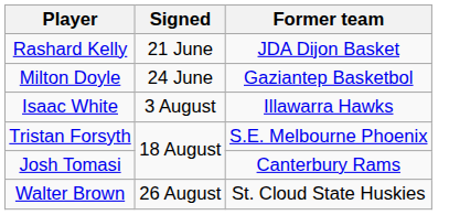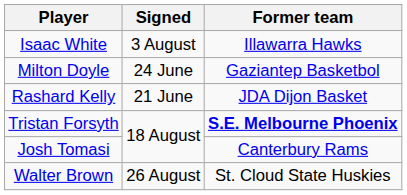rows swapped: Rashard Kelly <-> Isaac White
Tristan Forsyth | Former team: normal -> bold
